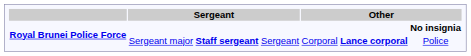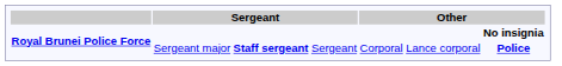Sergeant major | column 6: bold -> normal
Sergeant major | column 7: normal -> bold
